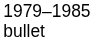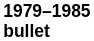row 1 | column 1: normal -> bold
